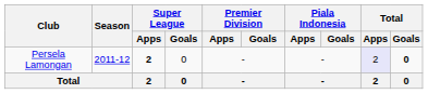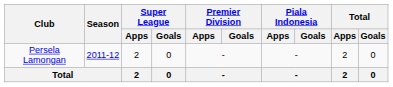Persela Lamongan | Super League / Apps: bold -> normal
Persela Lamongan | Total / Apps: lavender background -> no background
Persela Lamongan | Total / Goals: bold -> normal
